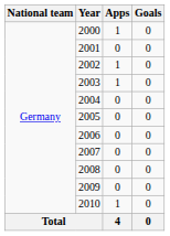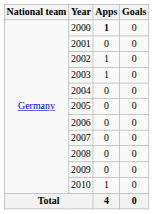2000 | Apps: normal -> bold
